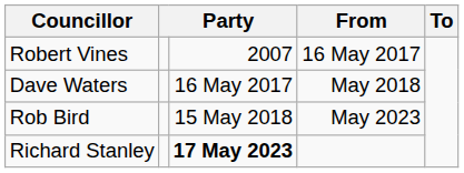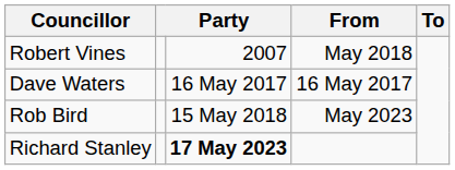Robert Vines | From: 16 May 2017 -> May 2018
Dave Waters | From: May 2018 -> 16 May 2017
